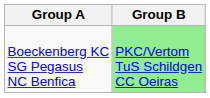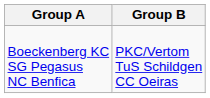Boeckenberg KC SG Pegasus NC Benfica | Group B: lightgreen background -> no background
